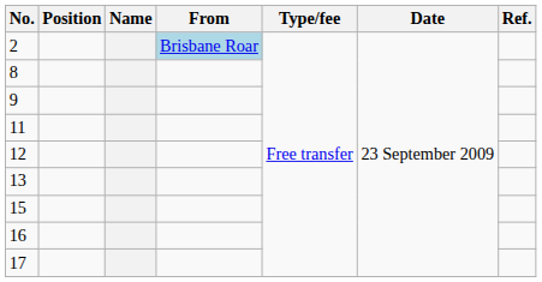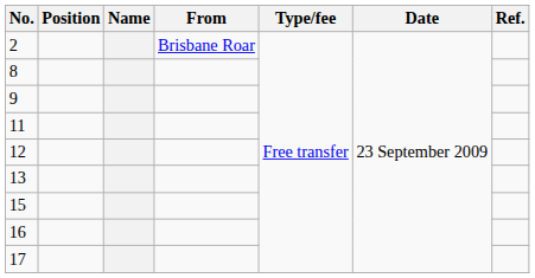2 | From: lightblue background -> no background
